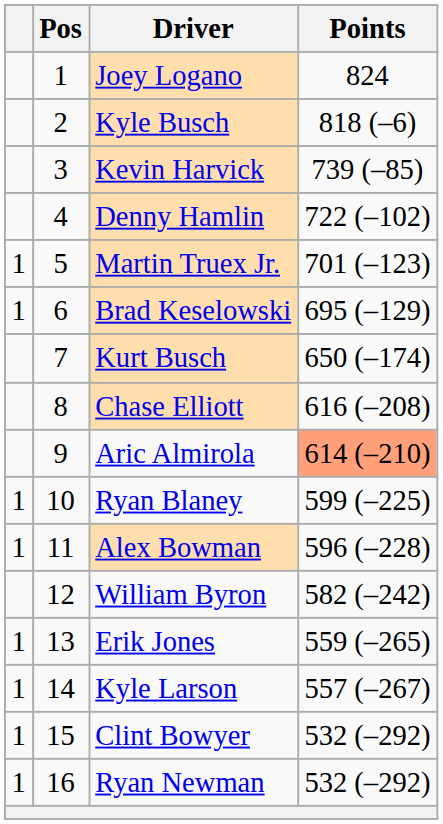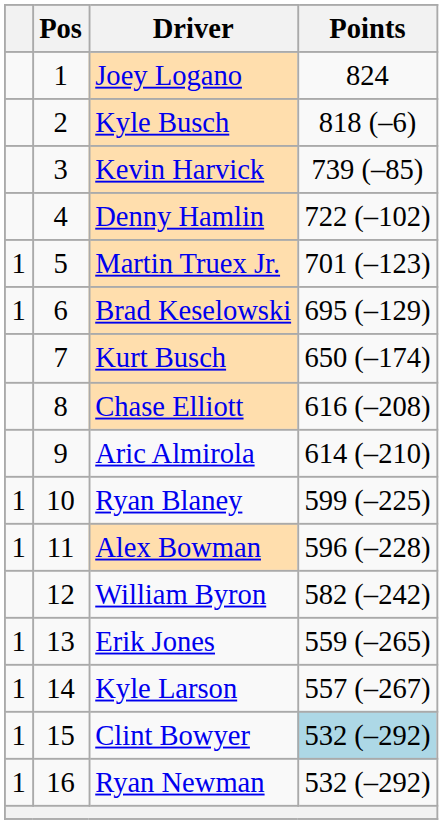Aric Almirola | Points: lightsalmon background -> no background
Clint Bowyer | Points: no background -> lightblue background
